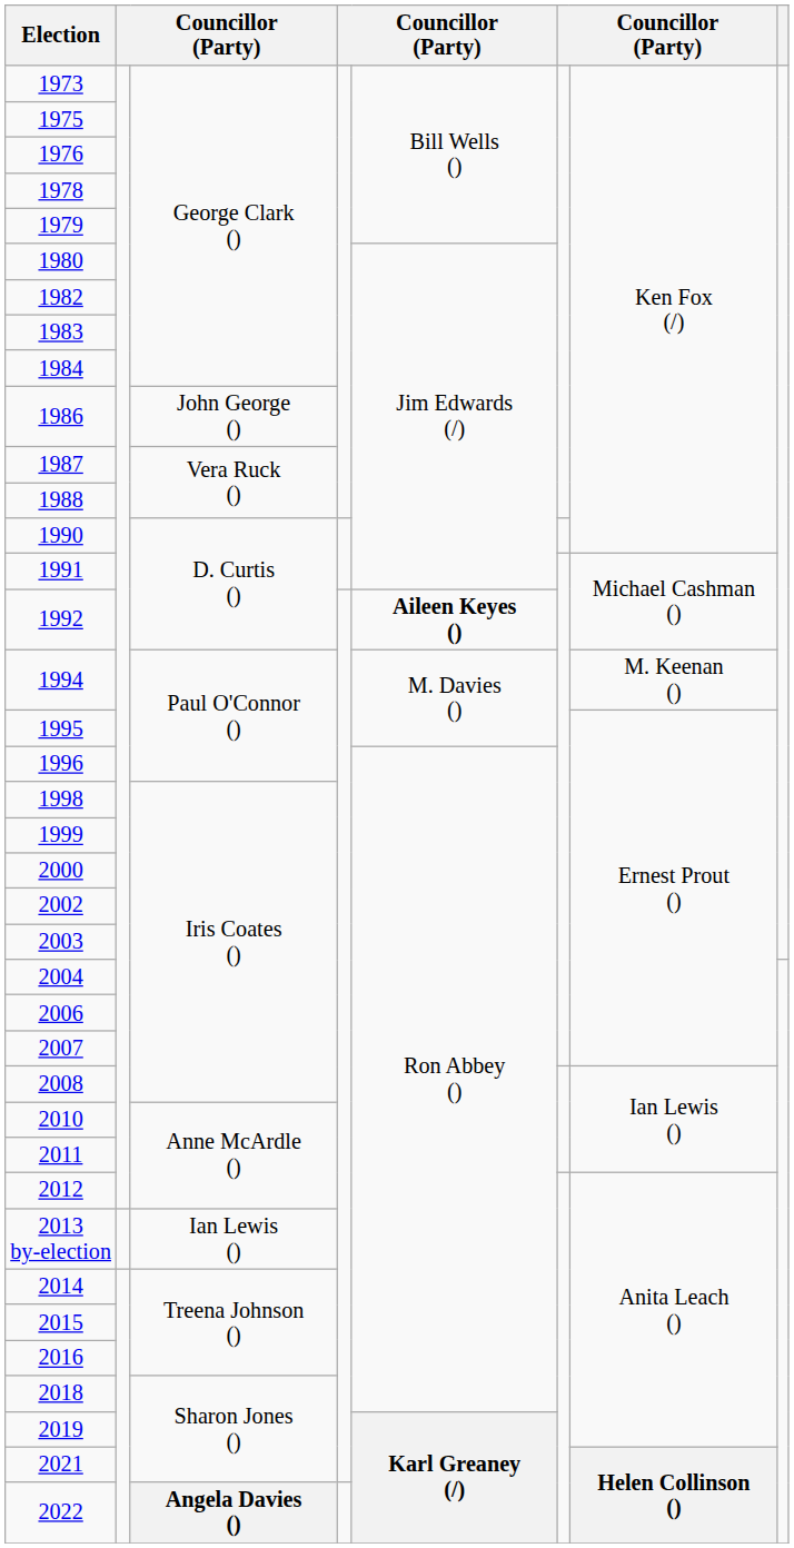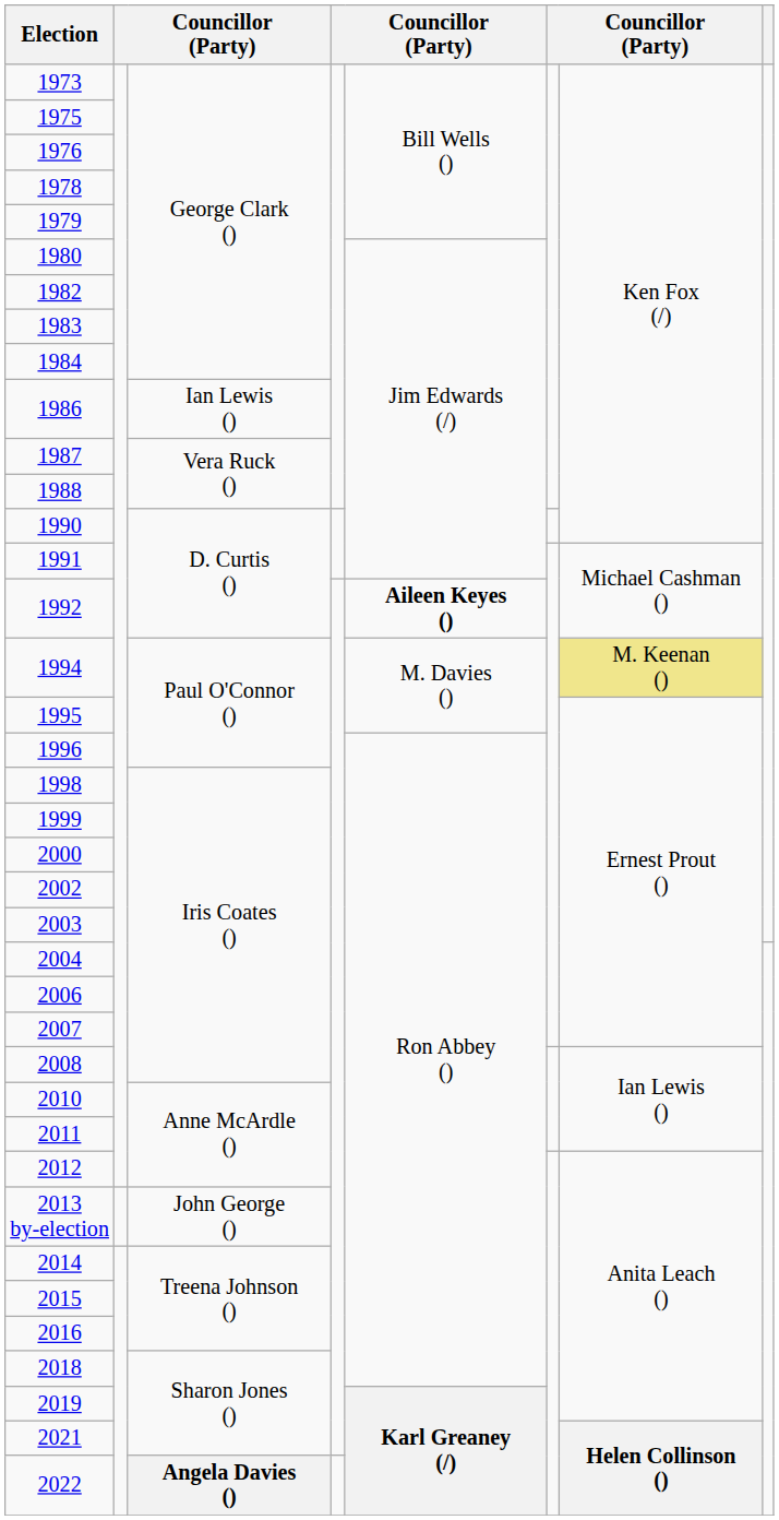1986 | column 3: John George () -> Ian Lewis ()
1994 | column 7: no background -> khaki background
2013 by-election | column 3: Ian Lewis () -> John George ()
